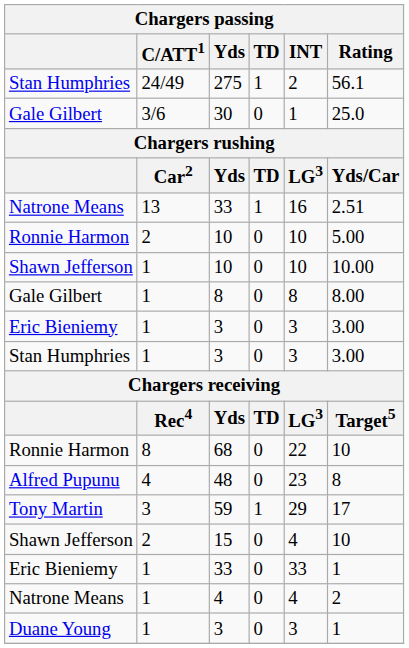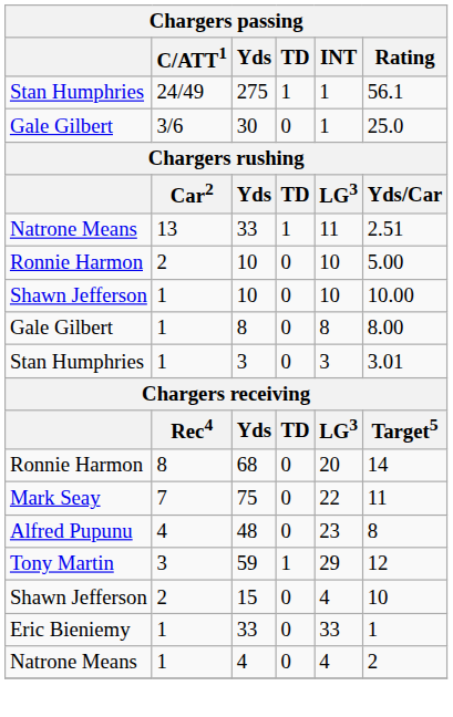275 | INT: 2 -> 1
Natrone Means / 33 | INT: 16 -> 11
- row: Eric Bieniemy | 1 | 3 | 0 | 3 | 3.00
Stan Humphries / 3 | Rating: 3.00 -> 3.01
68 | INT: 22 -> 20
68 | Rating: 10 -> 14
+ row: Mark Seay | 7 | 75 | 0 | 22 | 11
59 | Rating: 17 -> 12
- row: Duane Young | 1 | 3 | 0 | 3 | 1
